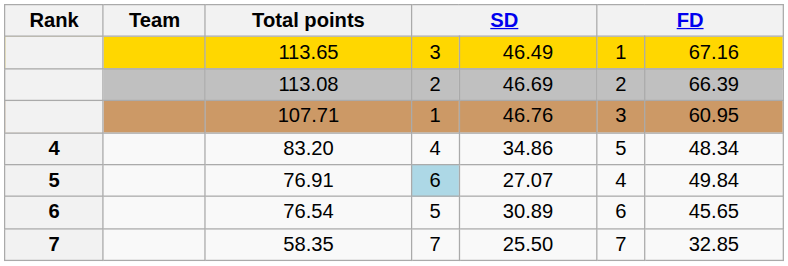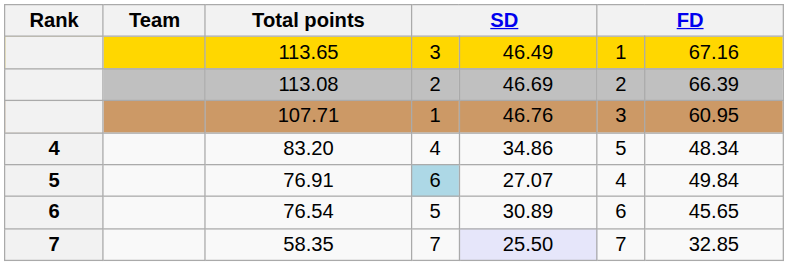58.35 | column 5: no background -> lavender background
